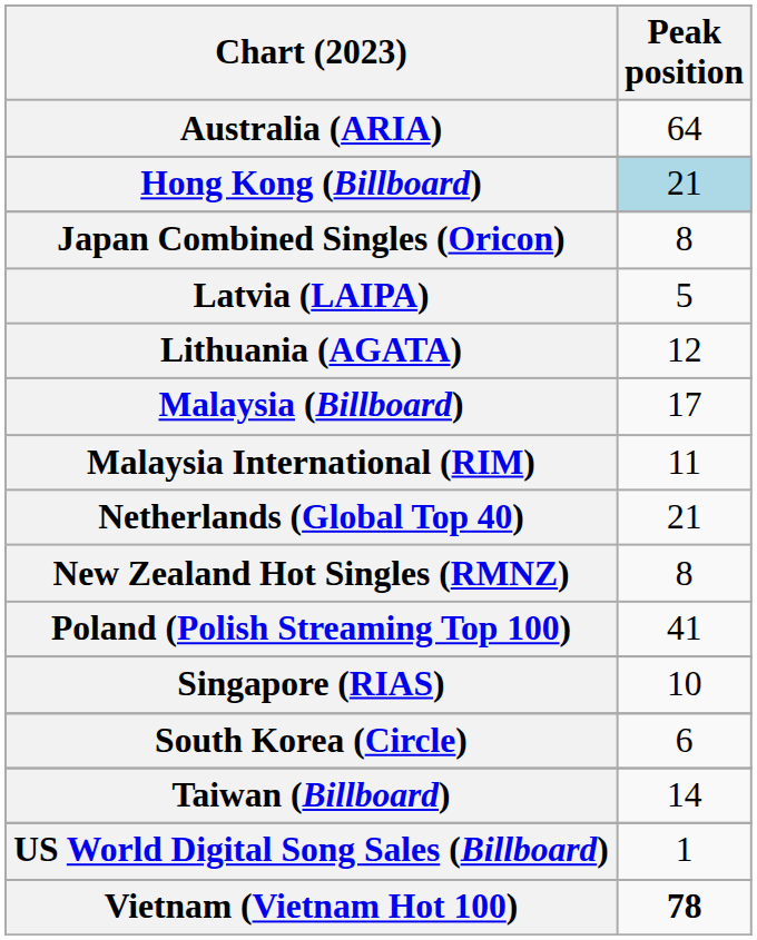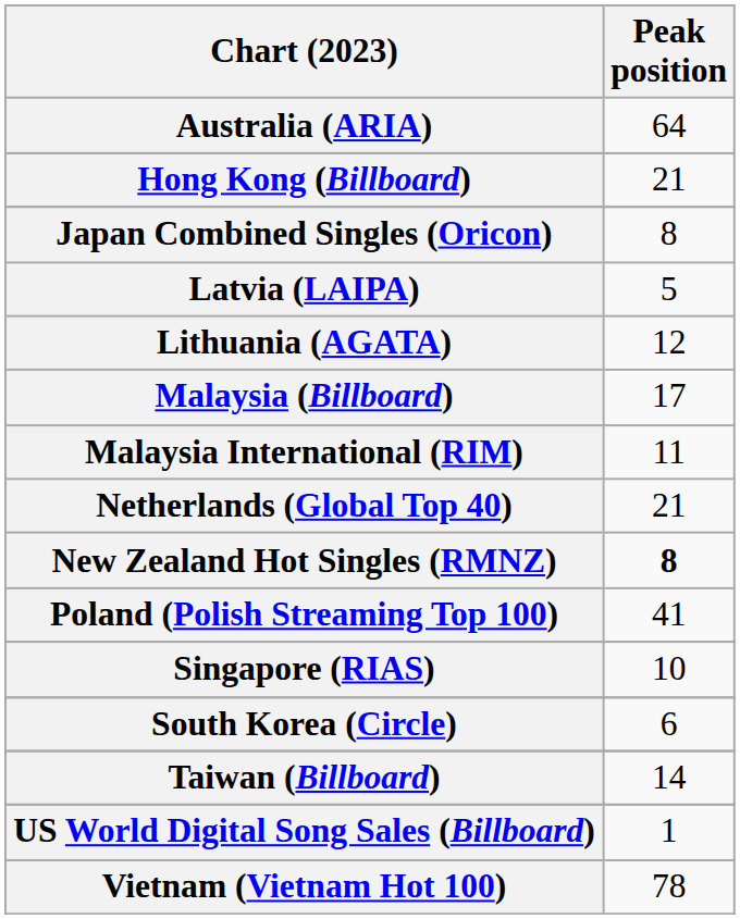Hong Kong (Billboard) | Peak position: lightblue background -> no background
New Zealand Hot Singles (RMNZ) | Peak position: normal -> bold
Vietnam (Vietnam Hot 100) | Peak position: bold -> normal
